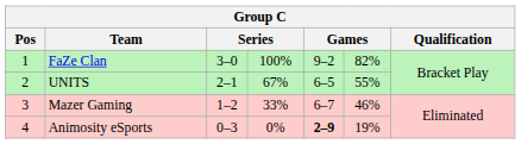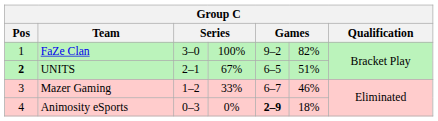UNITS | Pos: normal -> bold
UNITS | column 6: 55% -> 51%
Animosity eSports | column 6: 19% -> 18%
